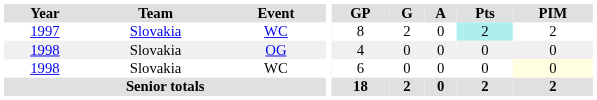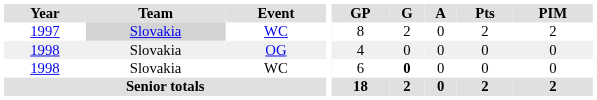1997 | Team: no background -> lightgrey background
1997 | Pts: paleturquoise background -> no background
1998 / WC | G: normal -> bold
1998 / WC | PIM: lightyellow background -> no background
